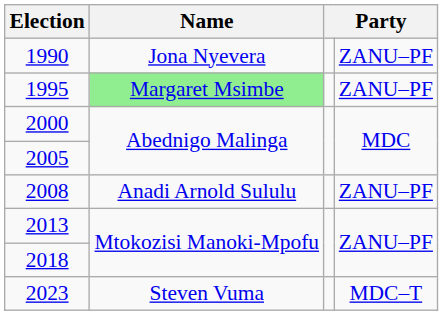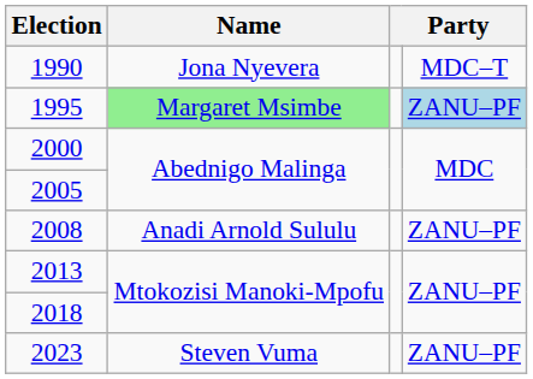1990 | column 4: ZANU–PF -> MDC–T
1995 | column 4: no background -> lightblue background
2023 | column 4: MDC–T -> ZANU–PF
